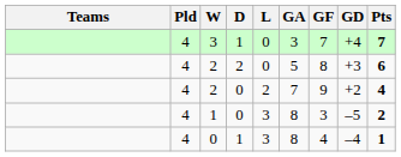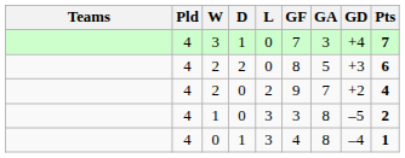columns swapped: GF <-> GA
